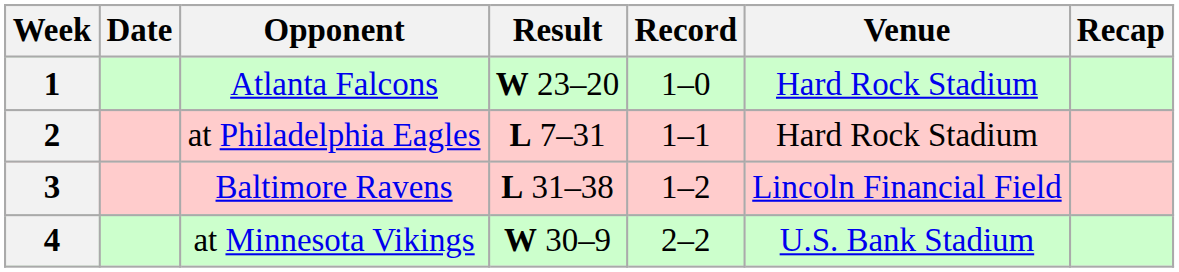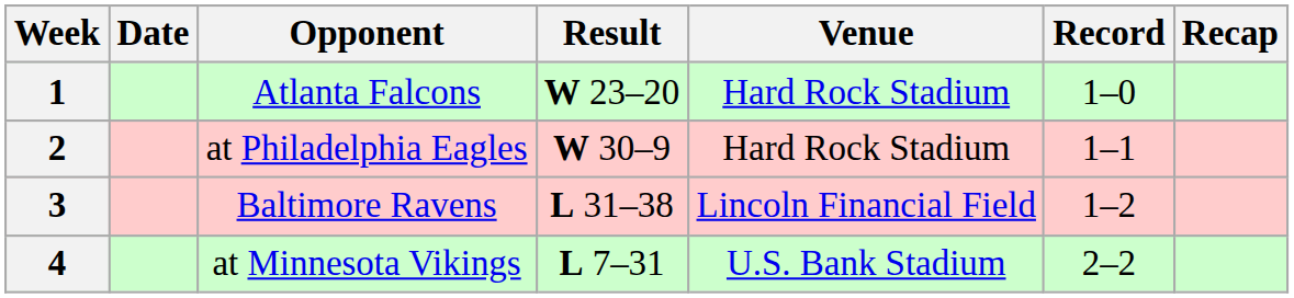columns swapped: Record <-> Venue
2 | Result: L 7–31 -> W 30–9
4 | Result: W 30–9 -> L 7–31
